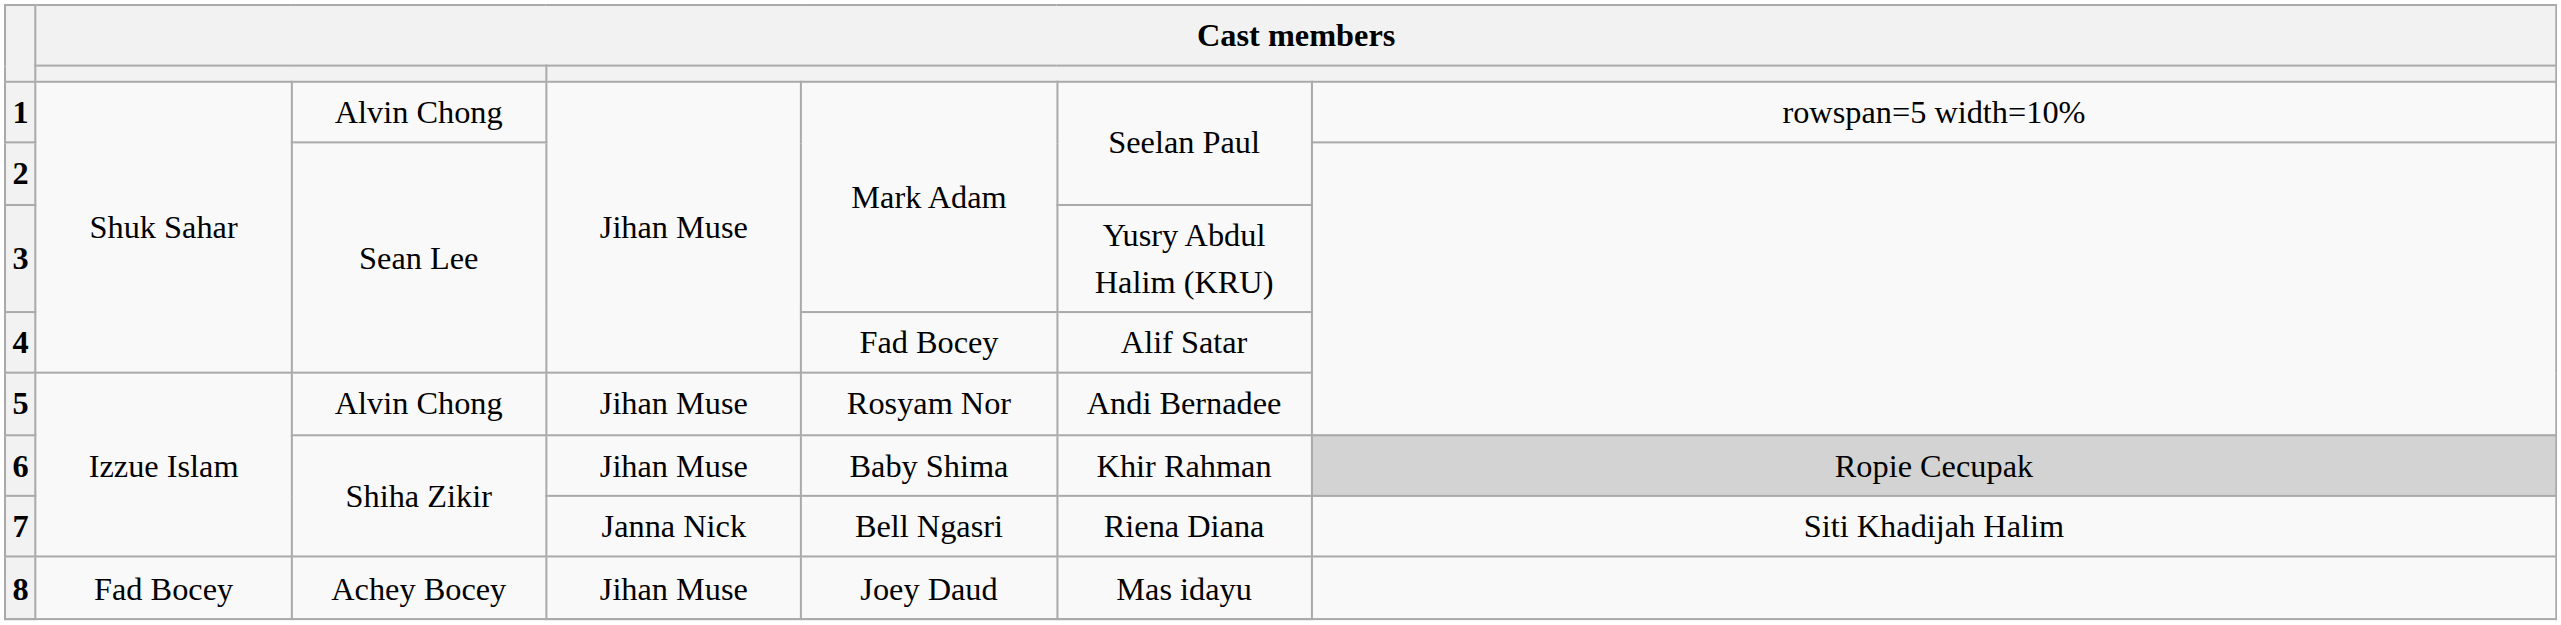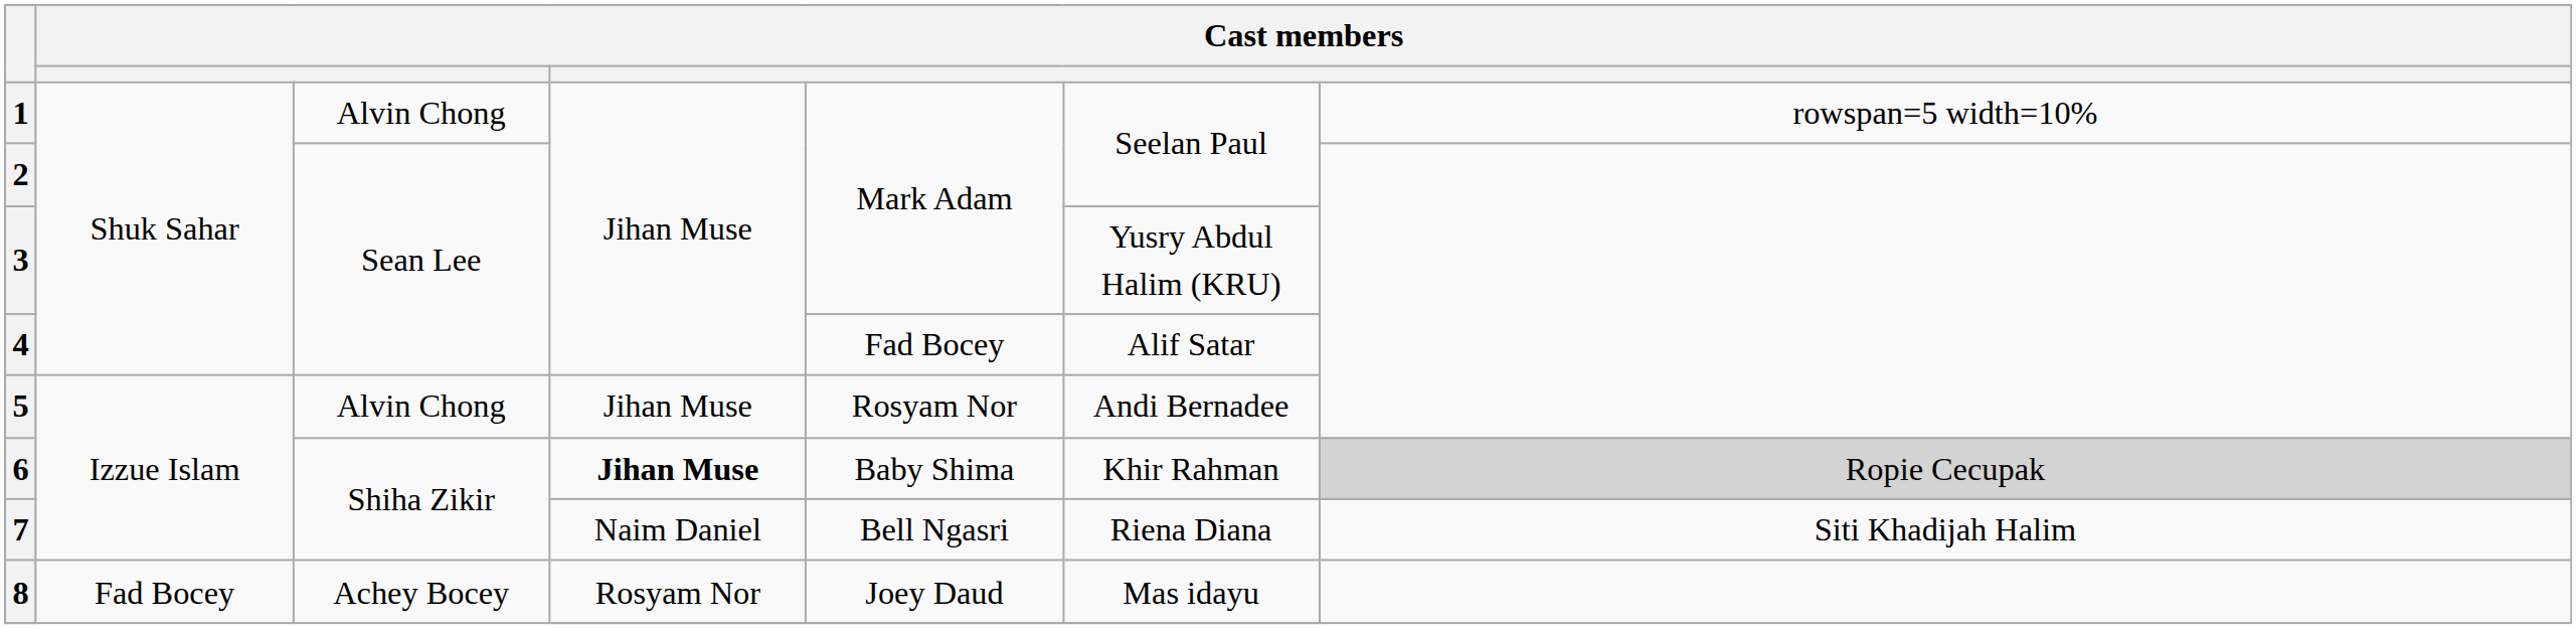6 | column 4: normal -> bold
7 | column 4: Janna Nick -> Naim Daniel
8 | column 4: Jihan Muse -> Rosyam Nor
